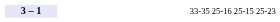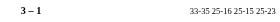row 1 | column 1: lavender background -> no background
